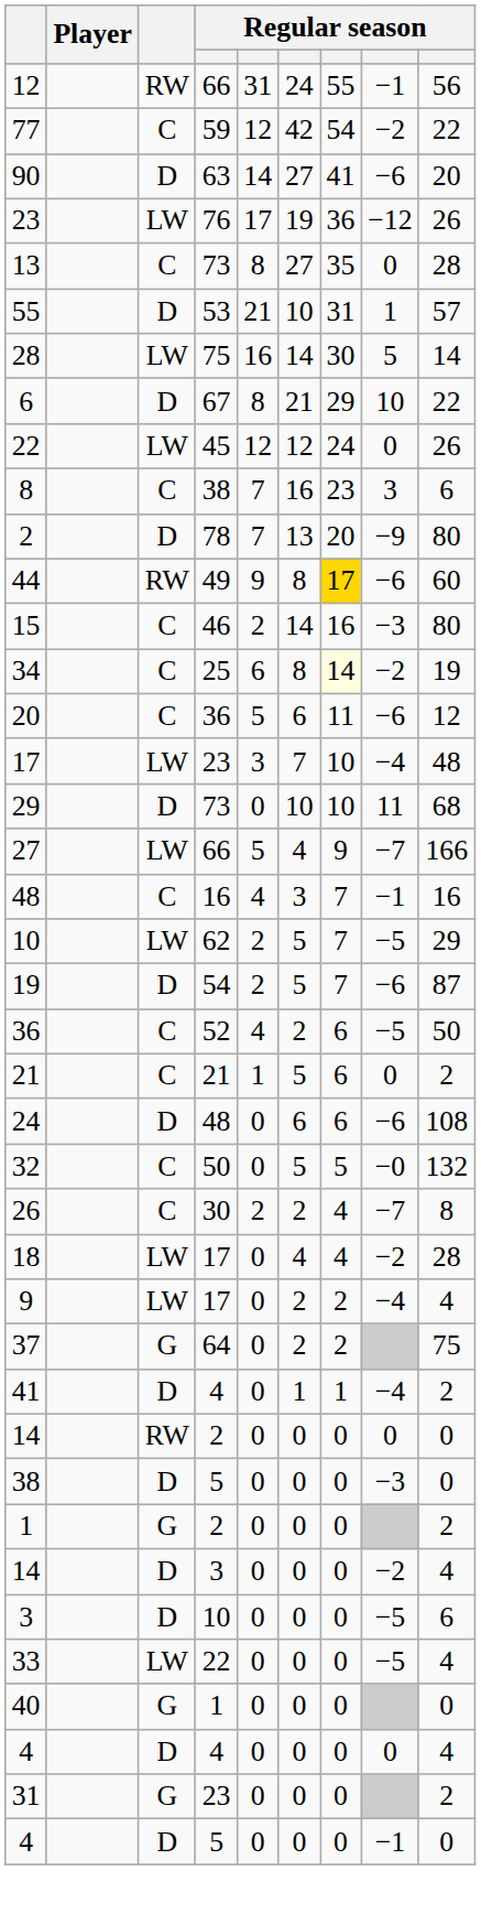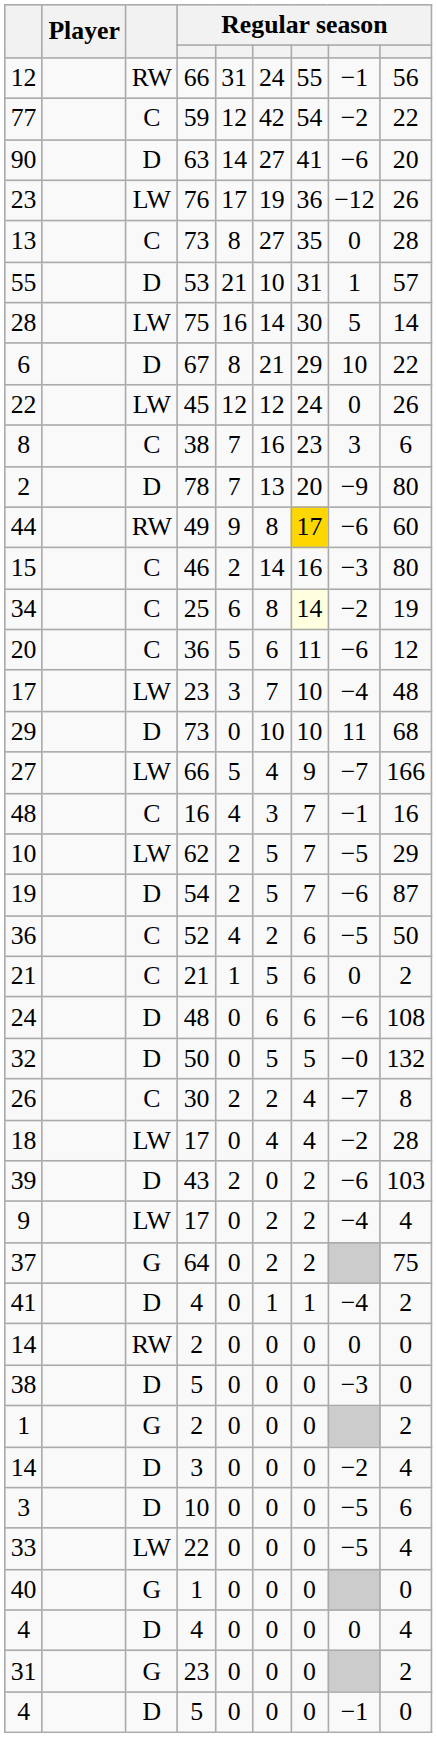32 | column 3: C -> D
+ row: 39 | D | 43 | 2 | 0 | 2 | −6 | 103
